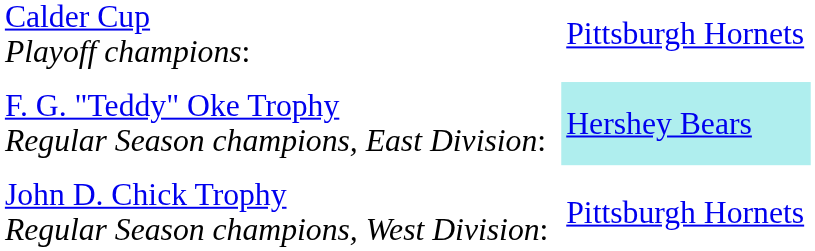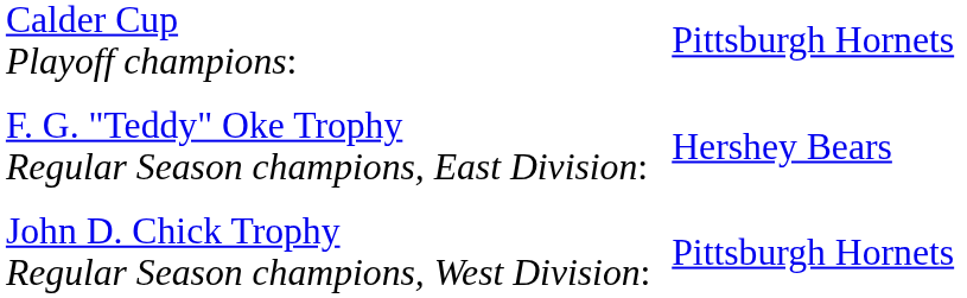row 2 | column 2: paleturquoise background -> no background
